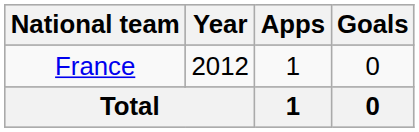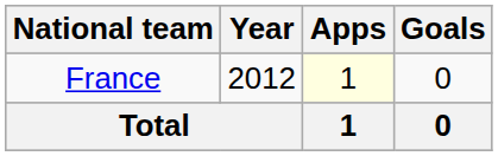France | Apps: no background -> lightyellow background
